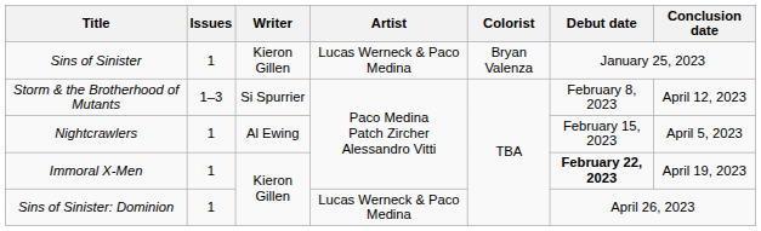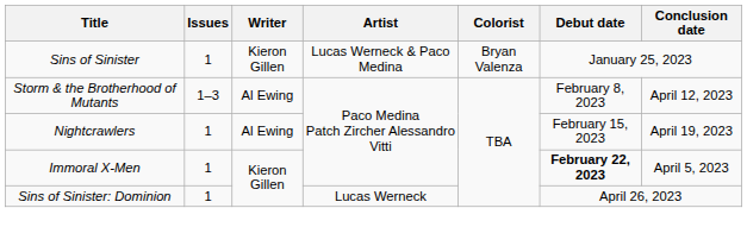Storm & the Brotherhood of Mutants | Writer: Si Spurrier -> Al Ewing
Nightcrawlers | Conclusion date: April 5, 2023 -> April 19, 2023
Immoral X-Men | Conclusion date: April 19, 2023 -> April 5, 2023
Sins of Sinister: Dominion | Artist: Lucas Werneck & Paco Medina -> Lucas Werneck
